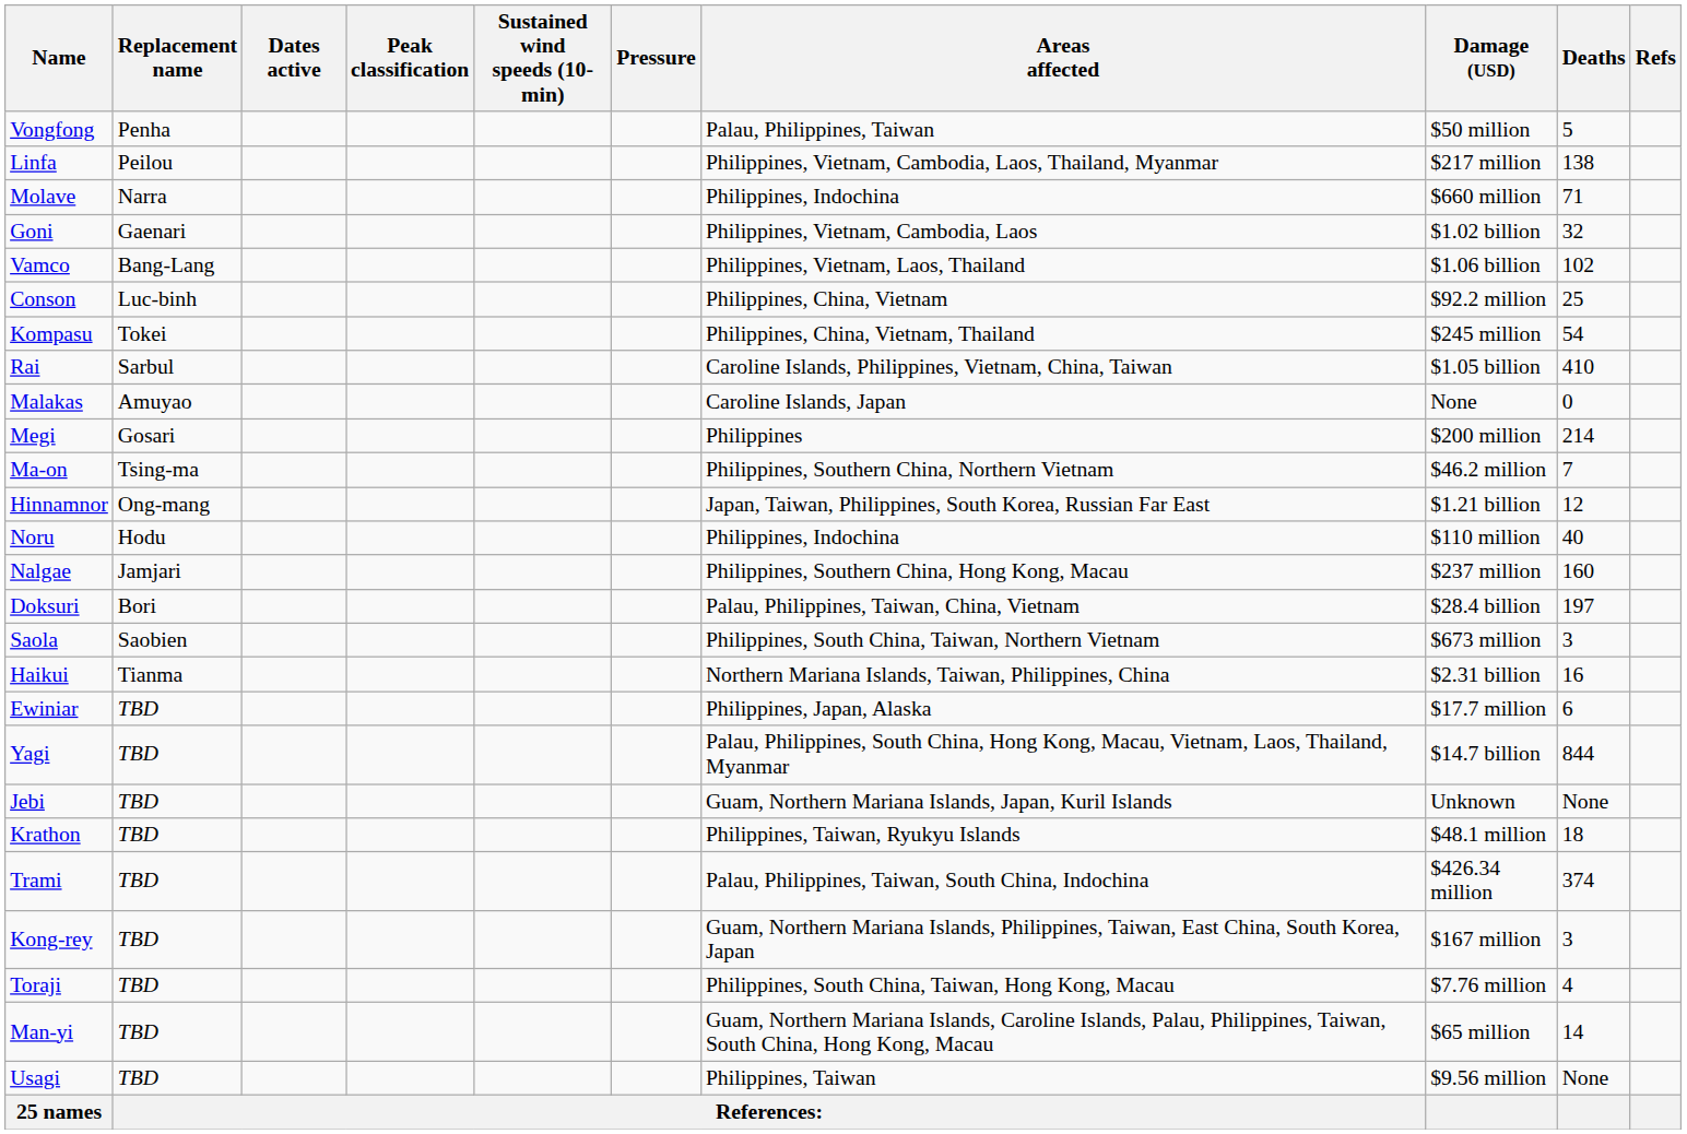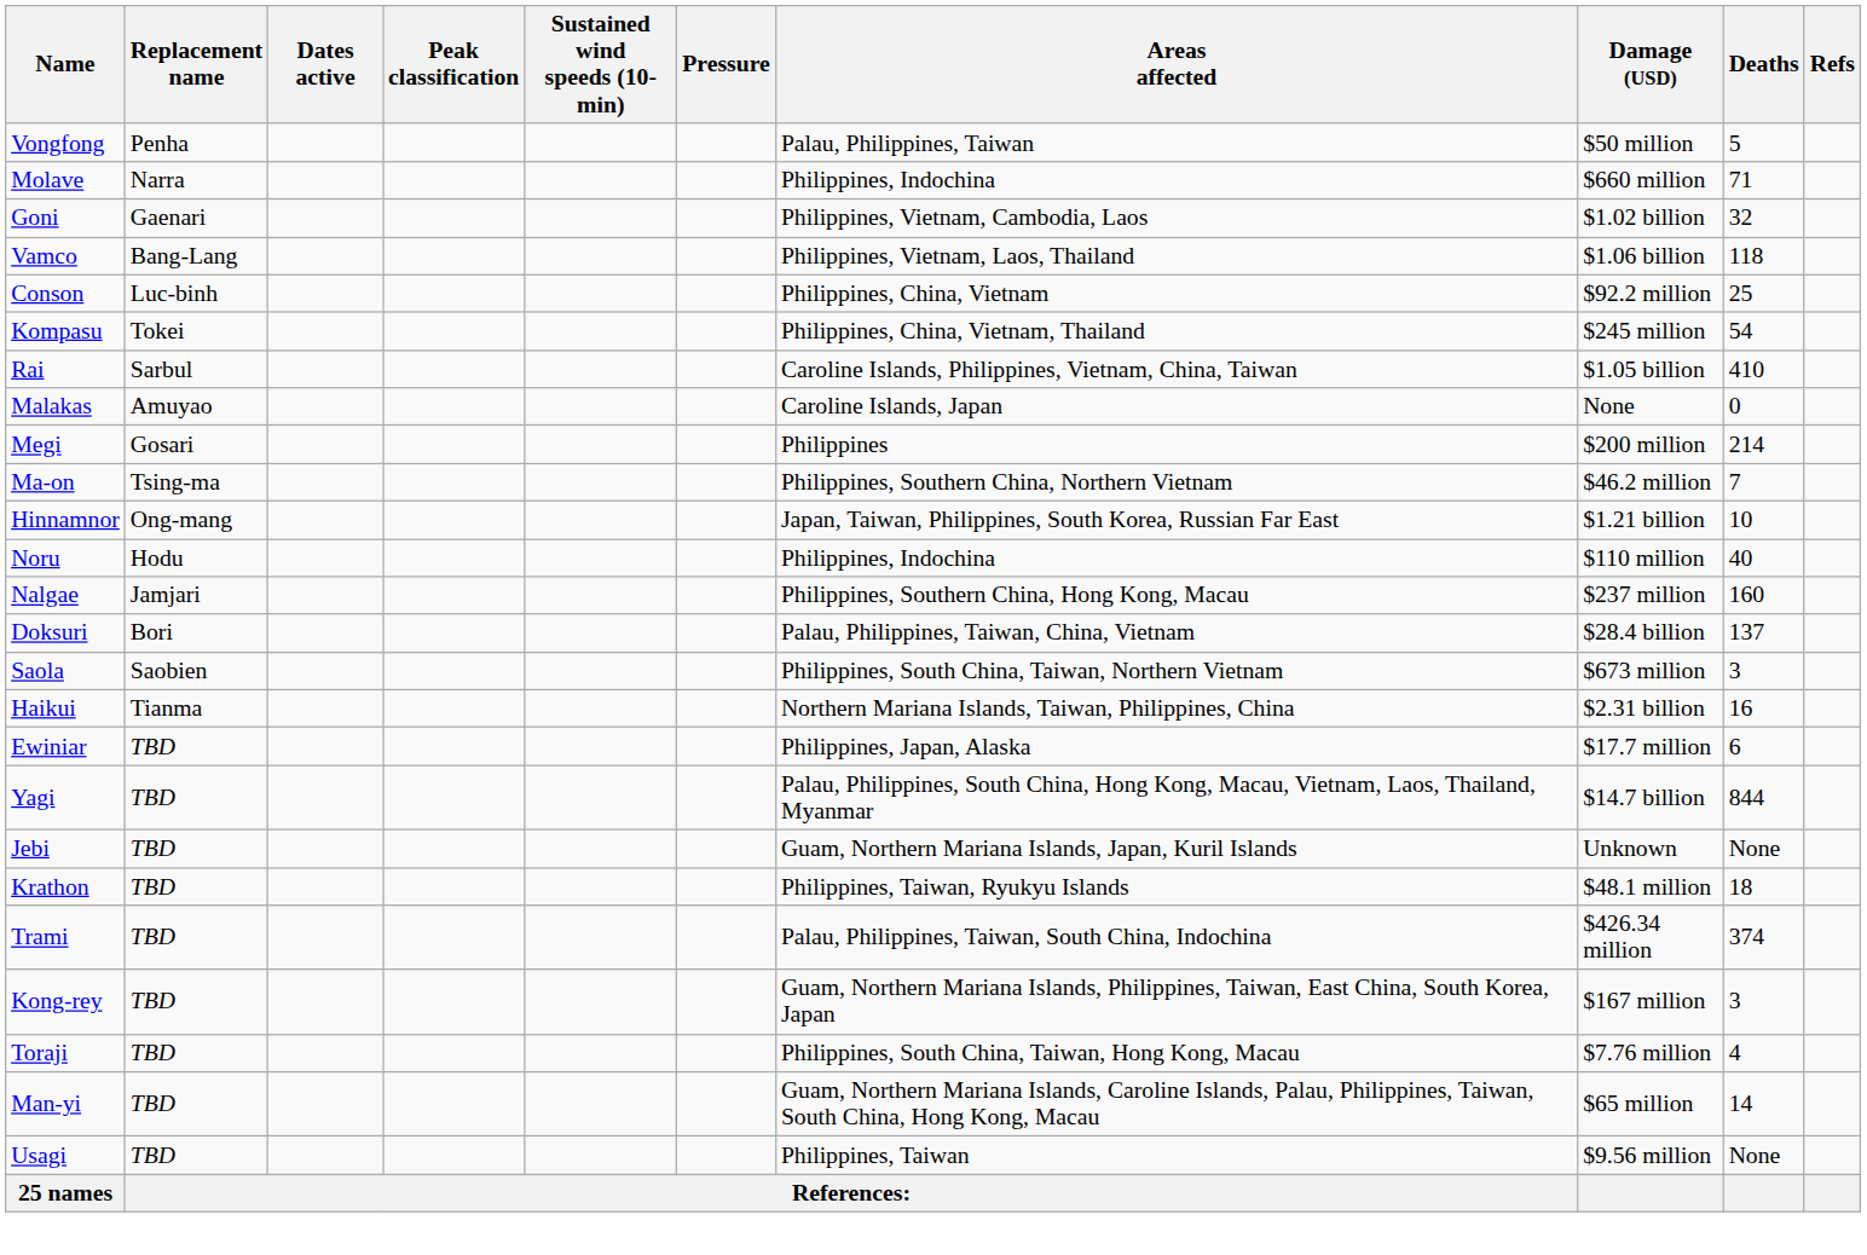- row: Linfa | Peilou | Philippines, Vietnam, Cambodia, Laos, Thailand, Myanmar | $217 million | 138
Vamco | Deaths: 102 -> 118
Hinnamnor | Deaths: 12 -> 10
Doksuri | Deaths: 197 -> 137
